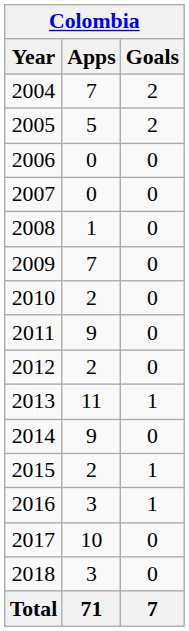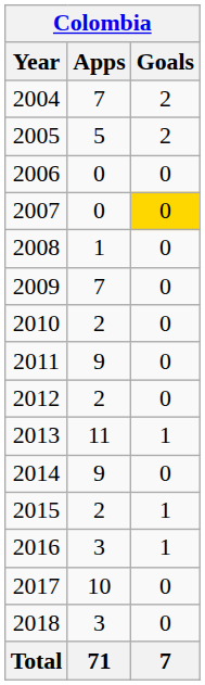2007 | Goals: no background -> gold background
